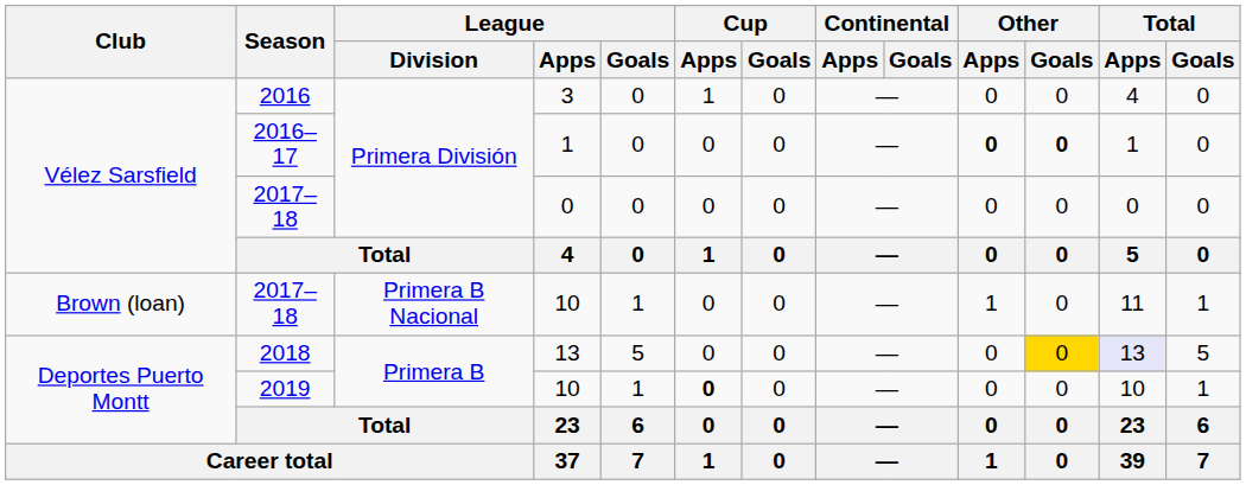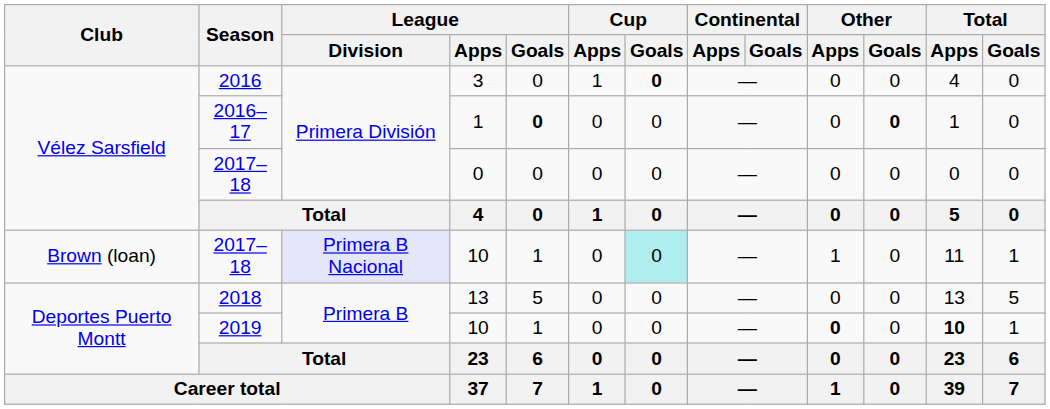2016 | Cup / Goals: normal -> bold
2016–17 | League / Goals: normal -> bold
2016–17 | Other / Apps: bold -> normal
2017–18 / 10 | League / Division: no background -> lavender background
2017–18 / 10 | Cup / Goals: no background -> paleturquoise background
2018 | Other / Goals: gold background -> no background
2018 | Total / Apps: lavender background -> no background
2019 | Cup / Apps: bold -> normal
2019 | Other / Apps: normal -> bold
2019 | Total / Apps: normal -> bold
